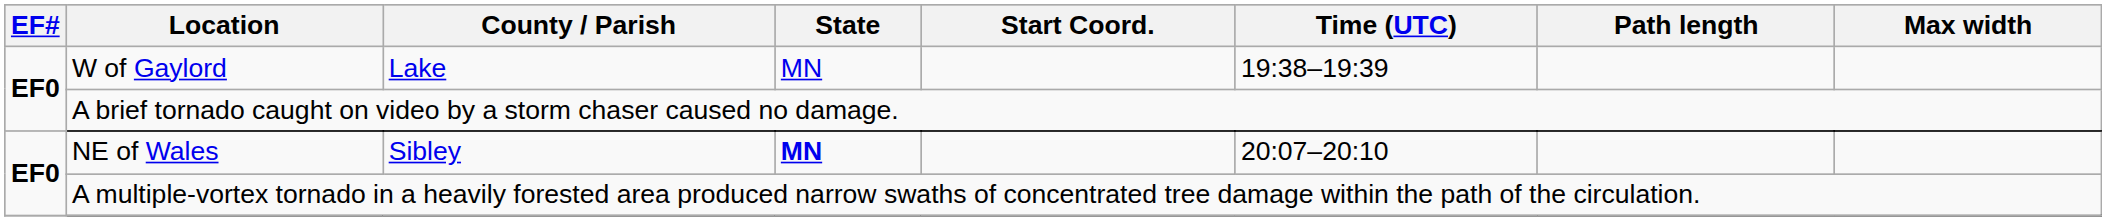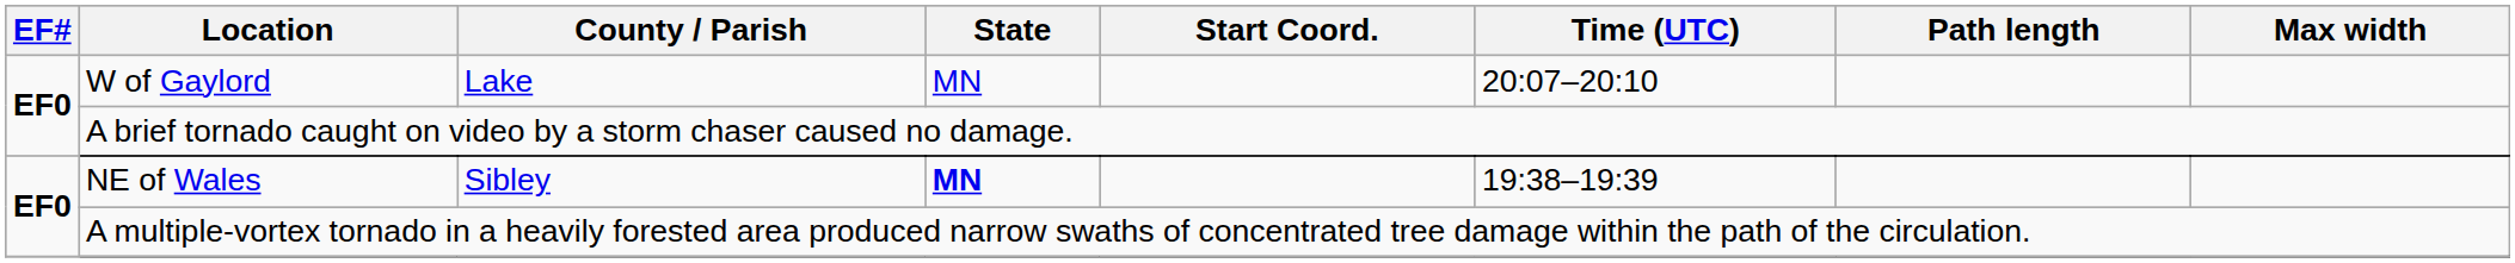W of Gaylord | Time (UTC): 19:38–19:39 -> 20:07–20:10
NE of Wales | Time (UTC): 20:07–20:10 -> 19:38–19:39
